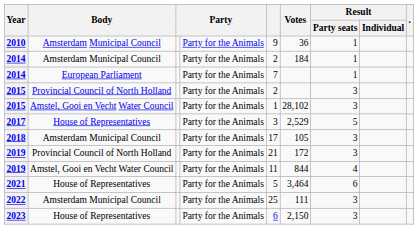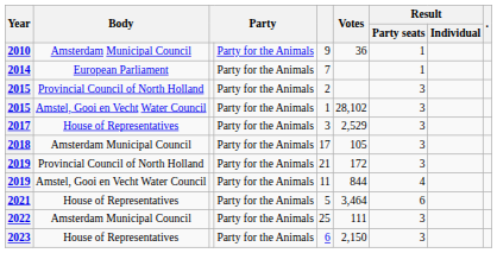- row: 2014 | Amsterdam Municipal Council | Party for the Animals | 2 | 184 | 1
2017 | Result / Party seats: 5 -> 3
